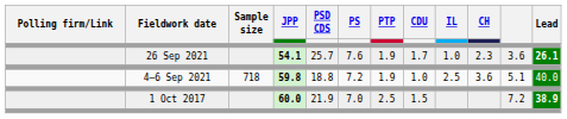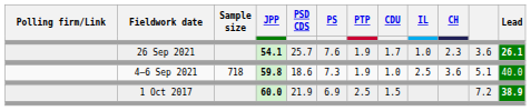4–6 Sep 2021 | PSD CDS: 18.8 -> 18.6
4–6 Sep 2021 | PS: 7.2 -> 7.3
1 Oct 2017 | PS: 7.0 -> 6.9
